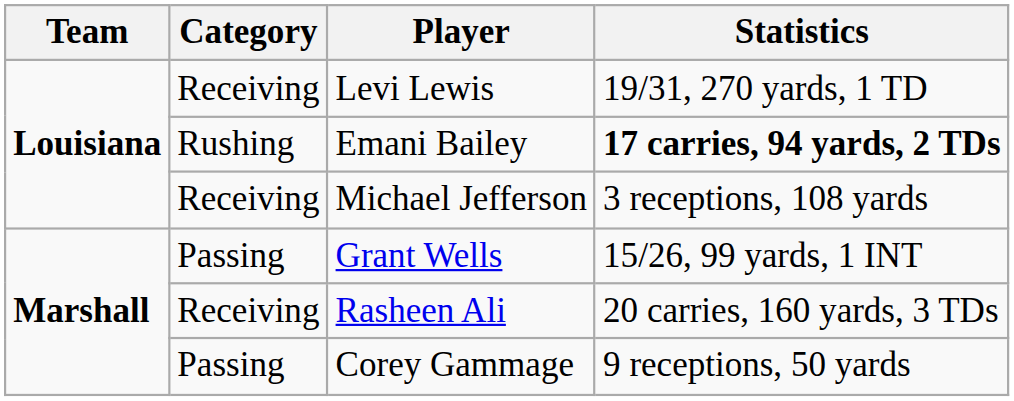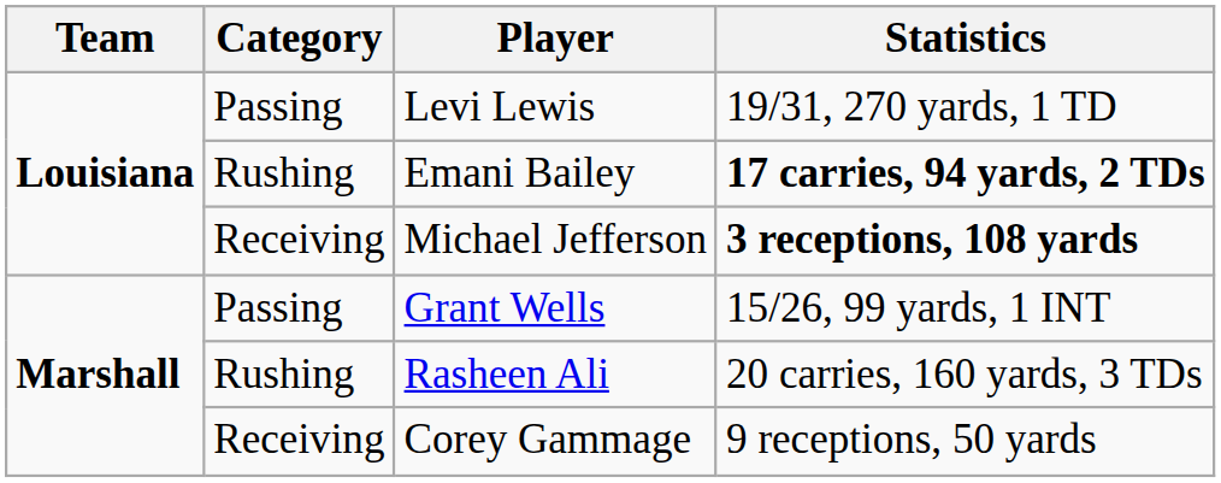Levi Lewis | Category: Receiving -> Passing
Michael Jefferson | Statistics: normal -> bold
Rasheen Ali | Category: Receiving -> Rushing
Corey Gammage | Category: Passing -> Receiving
